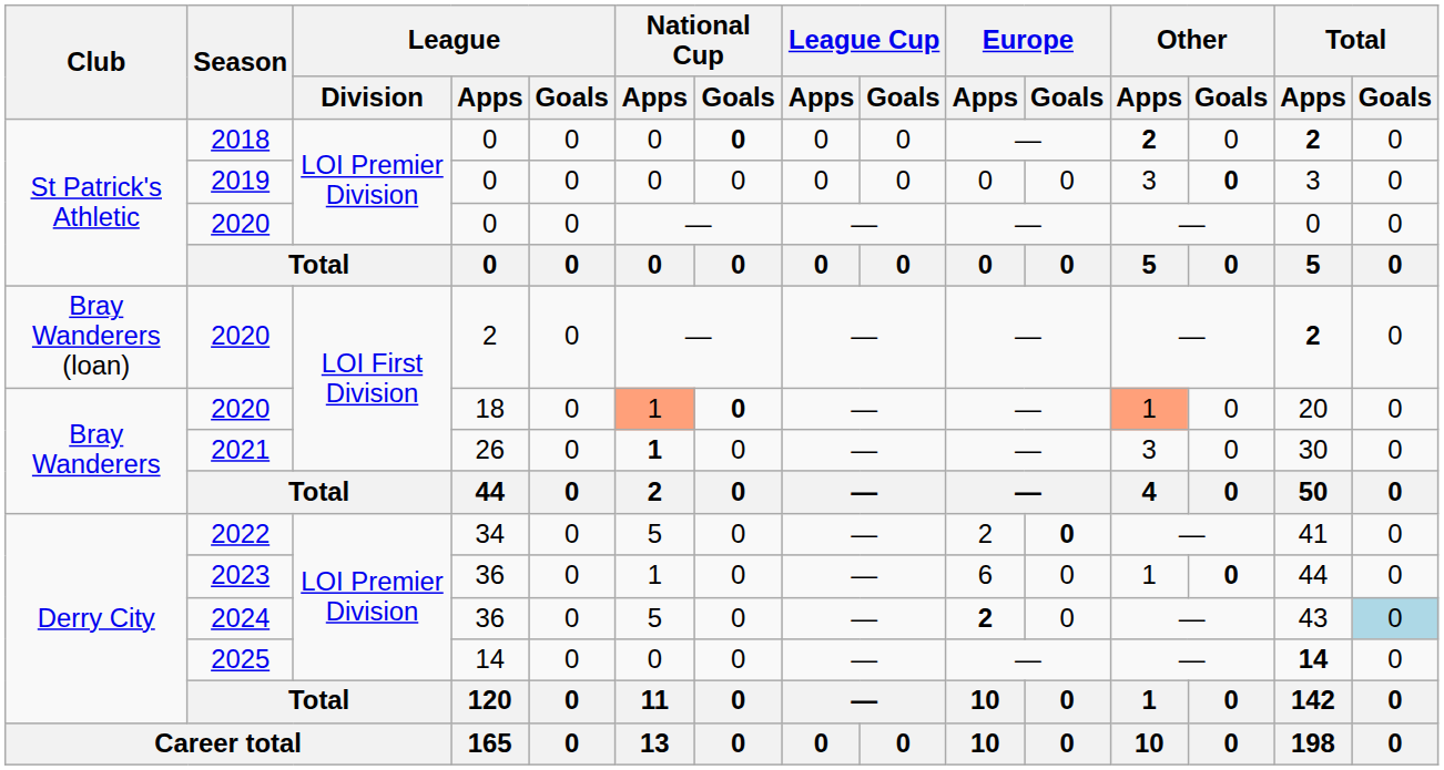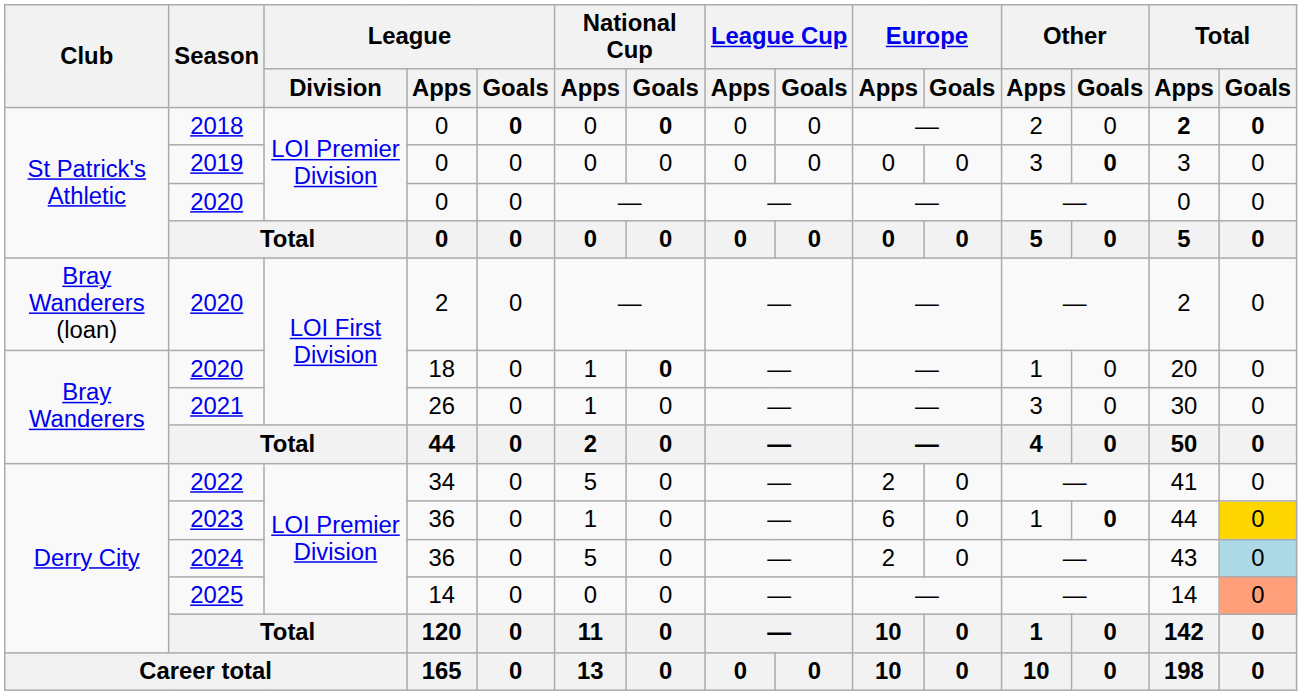2018 | League / Goals: normal -> bold
2018 | Other / Apps: bold -> normal
2018 | Total / Goals: normal -> bold
2020 / 2 | Total / Apps: bold -> normal
2020 / 18 | National Cup / Apps: lightsalmon background -> no background
2020 / 18 | Other / Apps: lightsalmon background -> no background
2021 | National Cup / Apps: bold -> normal
2022 | Europe / Goals: bold -> normal
2023 | Total / Goals: no background -> gold background
2024 | Europe / Apps: bold -> normal
2025 | Total / Apps: bold -> normal
2025 | Total / Goals: no background -> lightsalmon background
